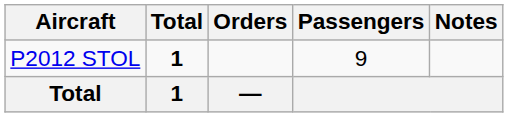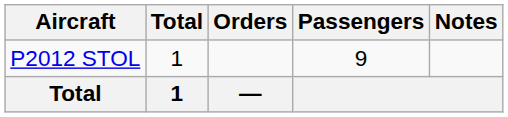P2012 STOL | Total: bold -> normal
